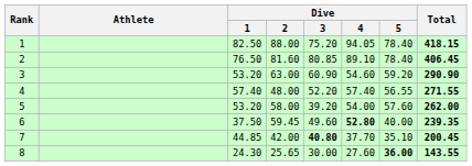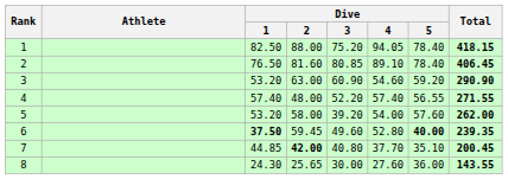6 | Dive / 1: normal -> bold
6 | Dive / 4: bold -> normal
6 | Dive / 5: normal -> bold
7 | Dive / 2: normal -> bold
7 | Dive / 3: bold -> normal
8 | Dive / 5: bold -> normal
